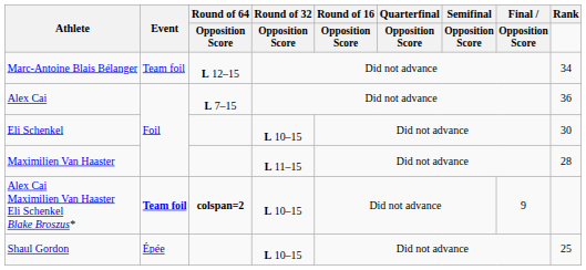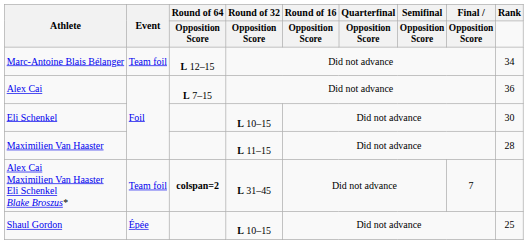Alex Cai Maximilien Van Haaster Eli Schenkel Blake Broszus* | Event: bold -> normal
Alex Cai Maximilien Van Haaster Eli Schenkel Blake Broszus* | Round of 32 / Opposition Score: L 10–15 -> L 31–45
Alex Cai Maximilien Van Haaster Eli Schenkel Blake Broszus* | Final / Opposition Score: 9 -> 7
